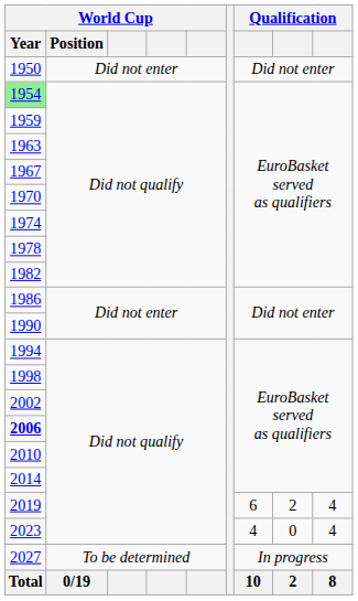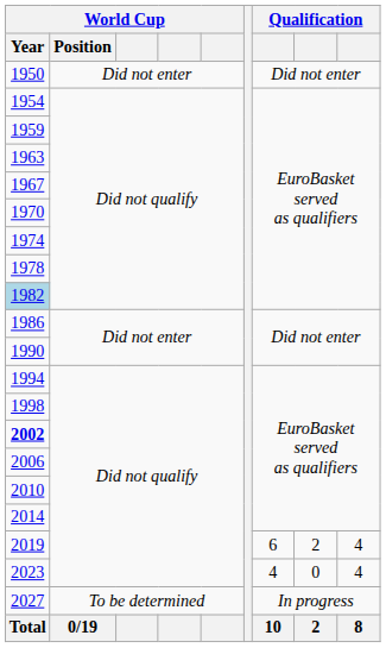1954 | World Cup / Year: lightgreen background -> no background
1982 | World Cup / Year: no background -> lightblue background
2002 | World Cup / Year: normal -> bold
2006 | World Cup / Year: bold -> normal
